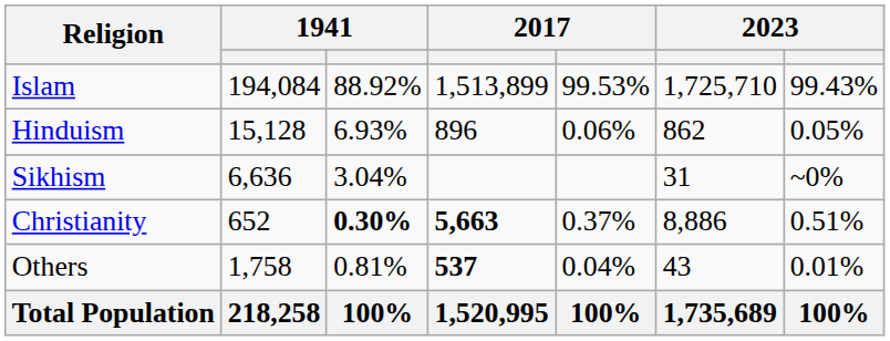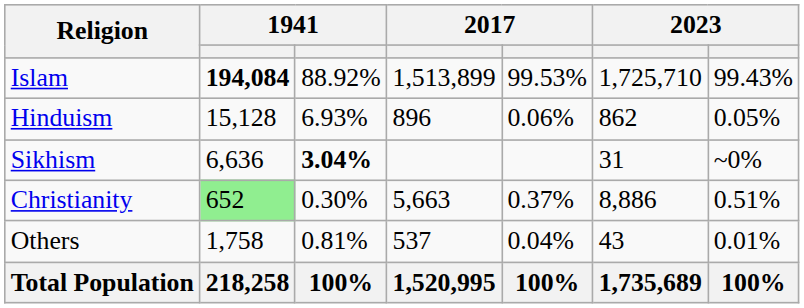Islam | column 2: normal -> bold
Sikhism | column 3: normal -> bold
Christianity | column 2: no background -> lightgreen background
Christianity | column 3: bold -> normal
Christianity | column 4: bold -> normal
Others | column 4: bold -> normal
